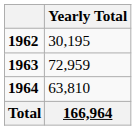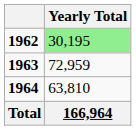1962 | Yearly Total: no background -> lightgreen background
